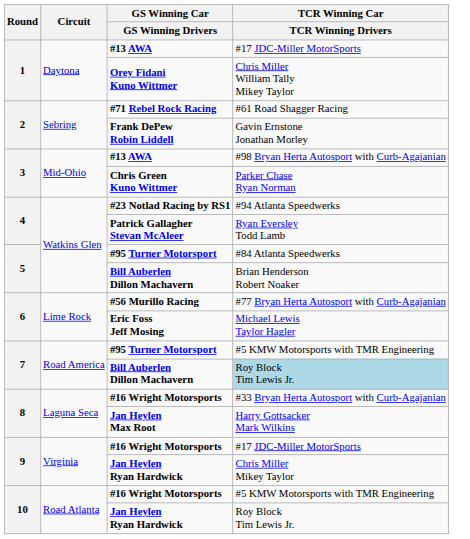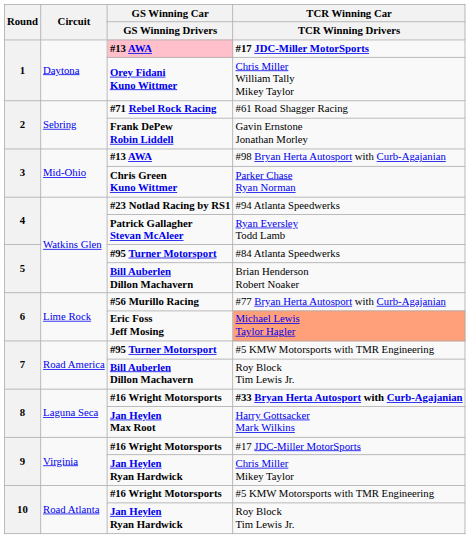#13 AWA / #17 JDC-Miller MotorSports | GS Winning Car / GS Winning Drivers: no background -> pink background
#13 AWA / #17 JDC-Miller MotorSports | TCR Winning Car / TCR Winning Drivers: normal -> bold
Michael Lewis Taylor Hagler | TCR Winning Car / TCR Winning Drivers: no background -> lightsalmon background
Bill Auberlen Dillon Machavern / Roy Block Tim Lewis Jr. | TCR Winning Car / TCR Winning Drivers: lightblue background -> no background
#33 Bryan Herta Autosport with Curb-Agajanian | TCR Winning Car / TCR Winning Drivers: normal -> bold
